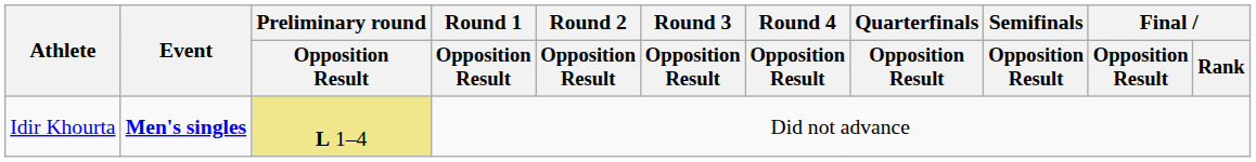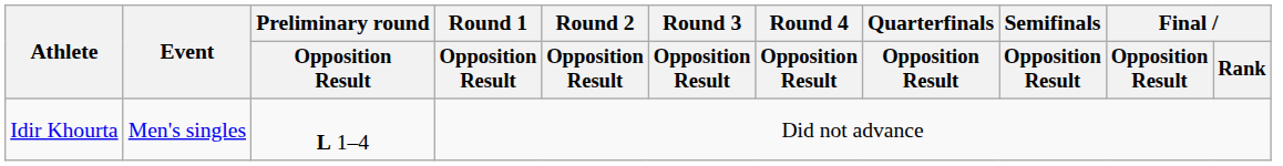Idir Khourta | Event: bold -> normal
Idir Khourta | Preliminary round / Opposition Result: khaki background -> no background
